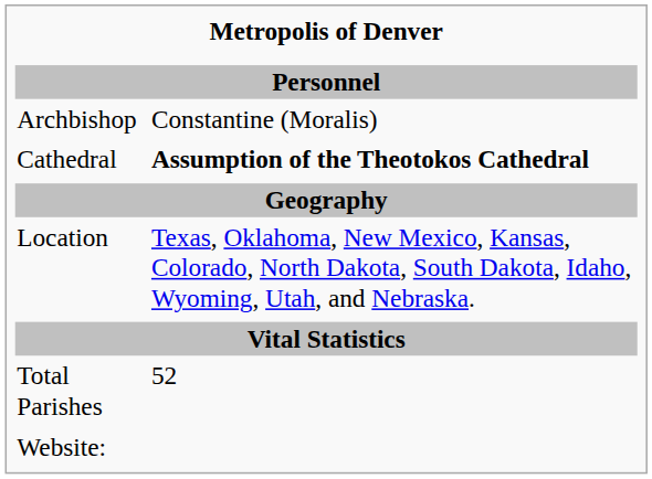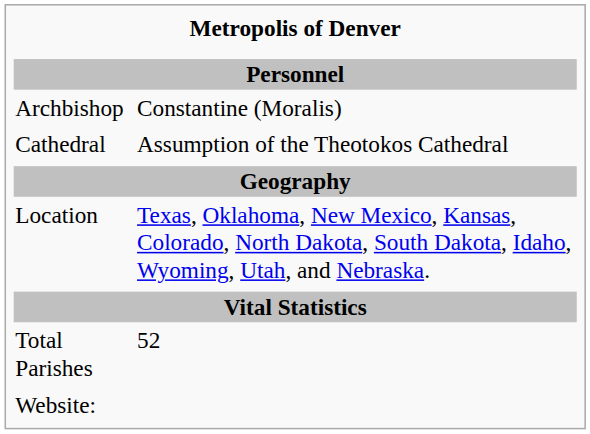Cathedral | column 2: bold -> normal
